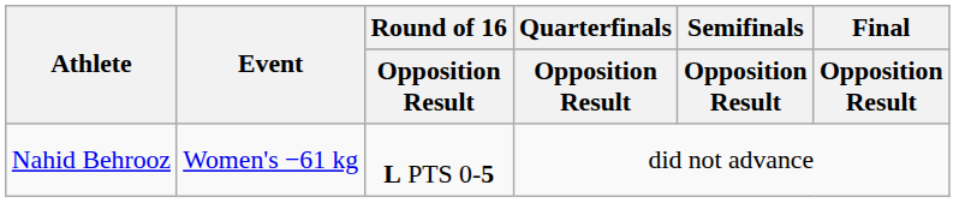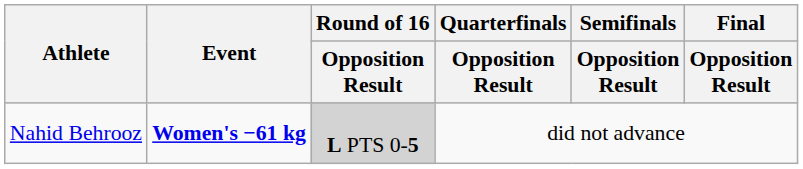Nahid Behrooz | Event: normal -> bold
Nahid Behrooz | Round of 16 / Opposition Result: no background -> lightgrey background
